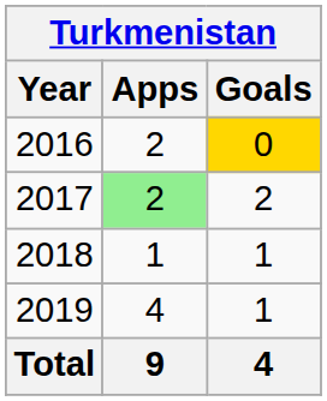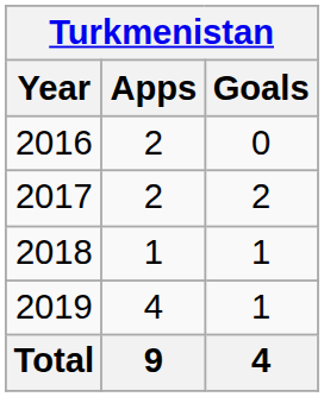2016 | Goals: gold background -> no background
2017 | Apps: lightgreen background -> no background
